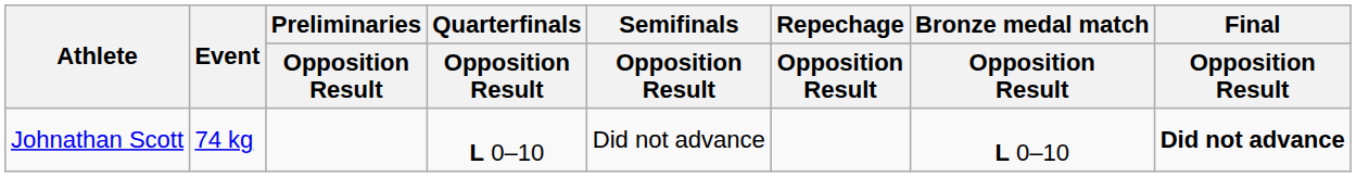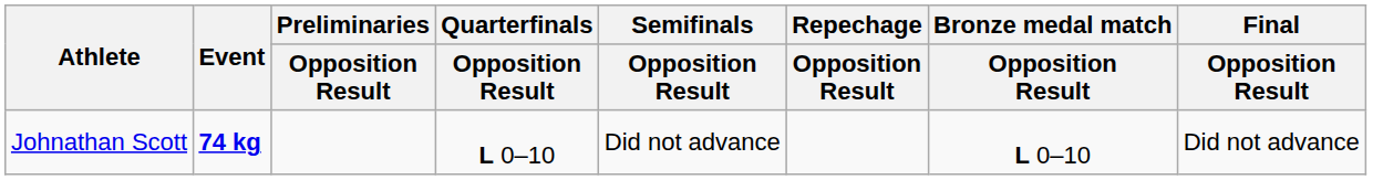Johnathan Scott | Event: normal -> bold
Johnathan Scott | Final / Opposition Result: bold -> normal
